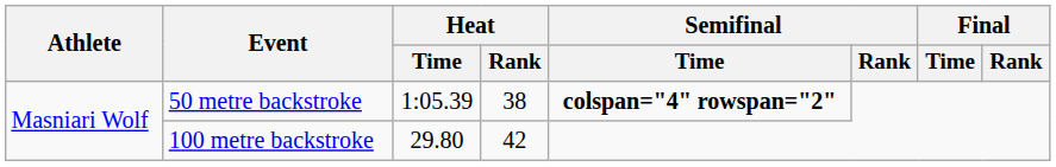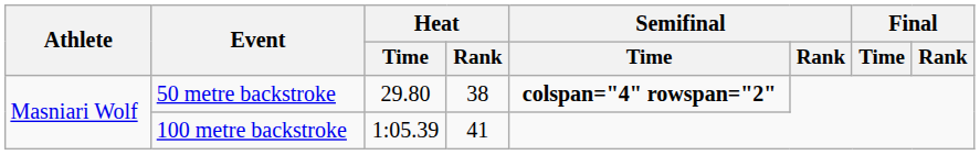50 metre backstroke | Heat / Time: 1:05.39 -> 29.80
100 metre backstroke | Heat / Time: 29.80 -> 1:05.39
100 metre backstroke | Heat / Rank: 42 -> 41
